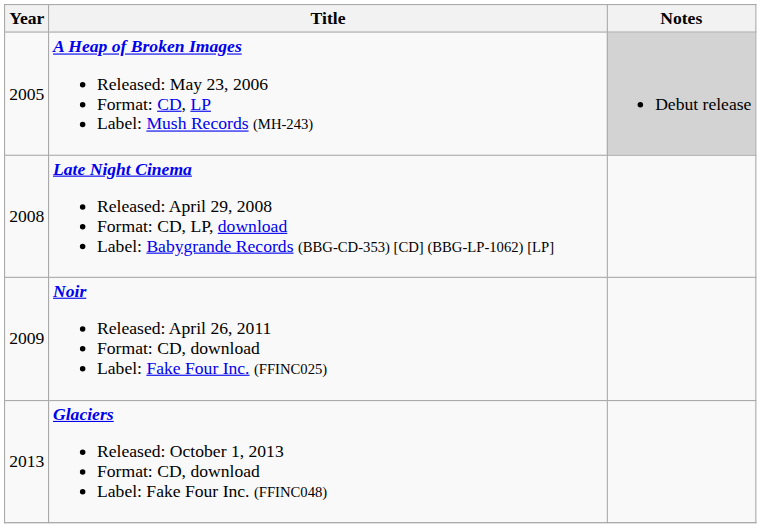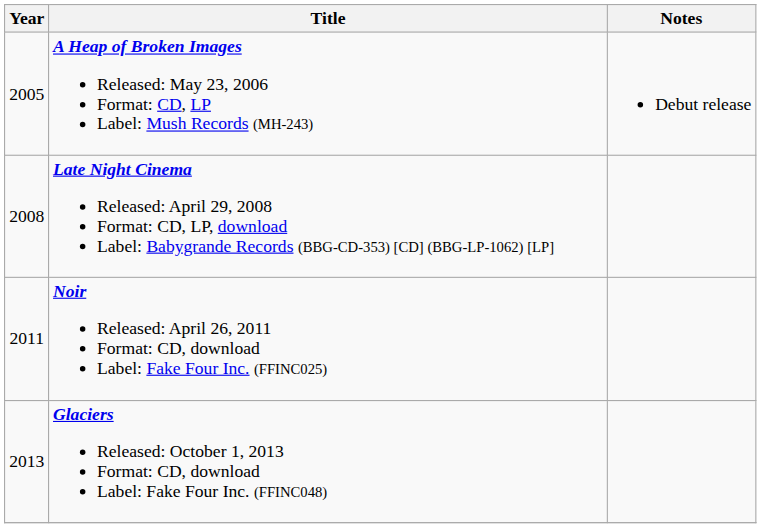row 2 | Notes: lightgrey background -> no background
row 4 | Year: 2009 -> 2011
